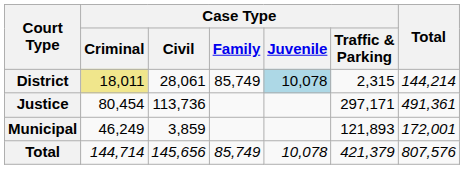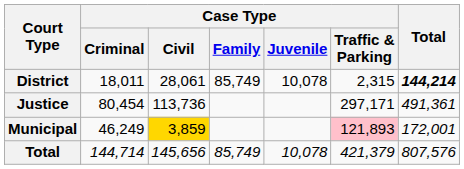District | Case Type / Criminal: khaki background -> no background
District | Case Type / Juvenile: lightblue background -> no background
District | Total: normal -> bold
Municipal | Case Type / Civil: no background -> gold background
Municipal | Case Type / Traffic & Parking: no background -> pink background
